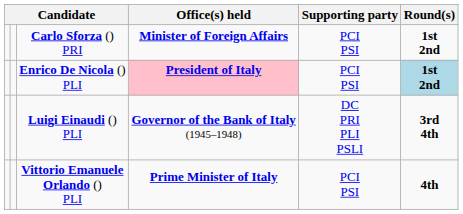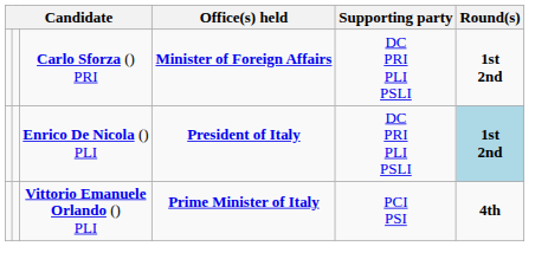Carlo Sforza () PRI | Supporting party: PCI PSI -> DC PRI PLI PSLI
Enrico De Nicola () PLI | Office(s) held: pink background -> no background
Enrico De Nicola () PLI | Supporting party: PCI PSI -> DC PRI PLI PSLI
- row: Luigi Einaudi () PLI | Governor of the Bank of Italy (1945–1948) | DC PRI PLI PSLI | 3rd 4th
